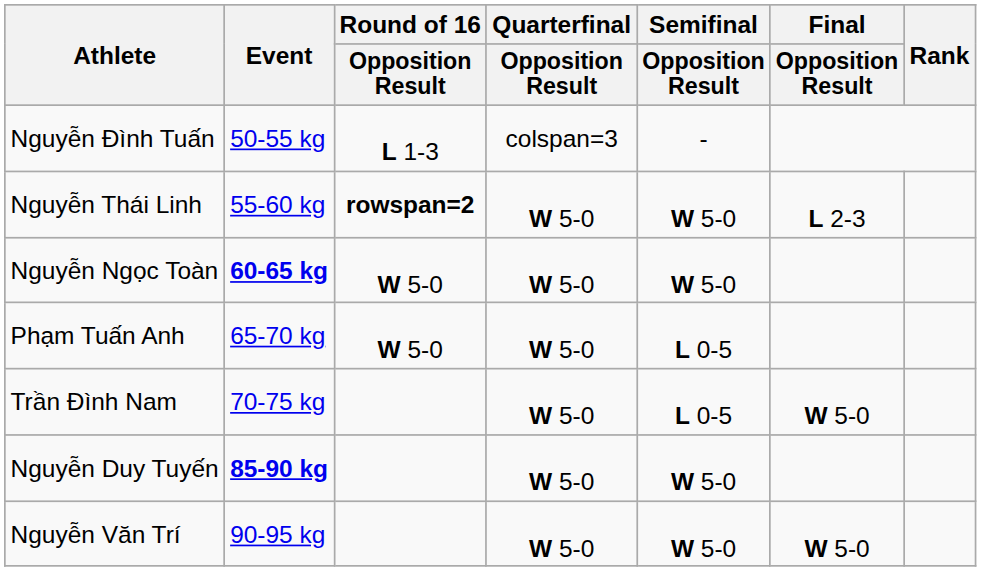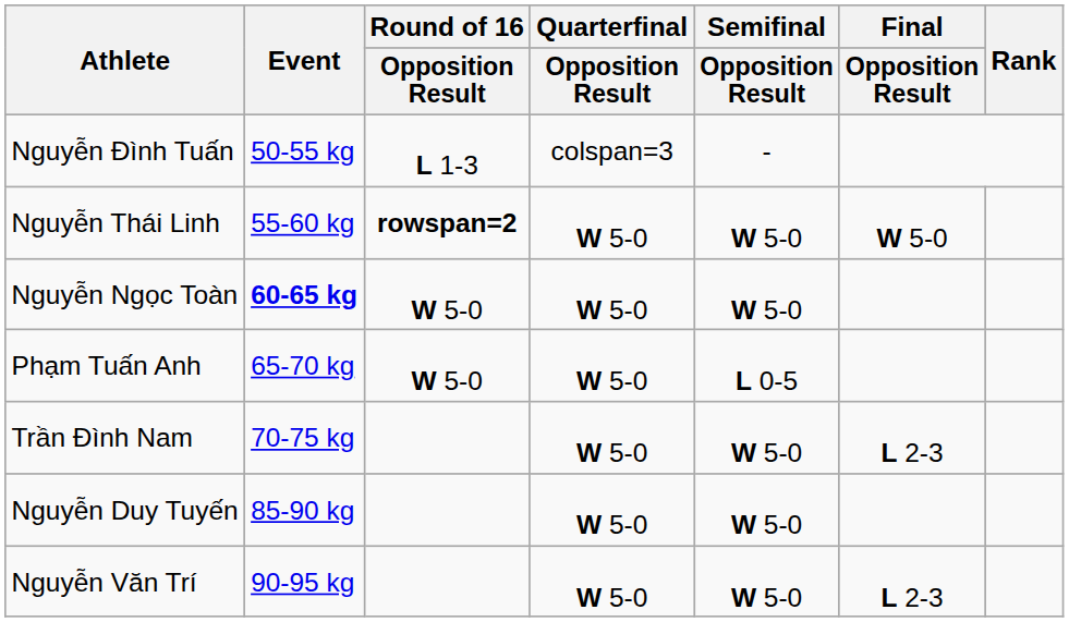Nguyễn Thái Linh | Final / Opposition Result: L 2-3 -> W 5-0
Trần Đình Nam | Semifinal / Opposition Result: L 0-5 -> W 5-0
Trần Đình Nam | Final / Opposition Result: W 5-0 -> L 2-3
Nguyễn Duy Tuyến | Event: bold -> normal
Nguyễn Văn Trí | Final / Opposition Result: W 5-0 -> L 2-3
